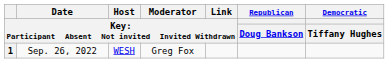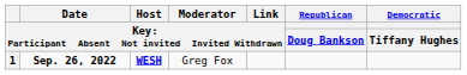1 | column 2: normal -> bold
1 | column 3: normal -> bold
